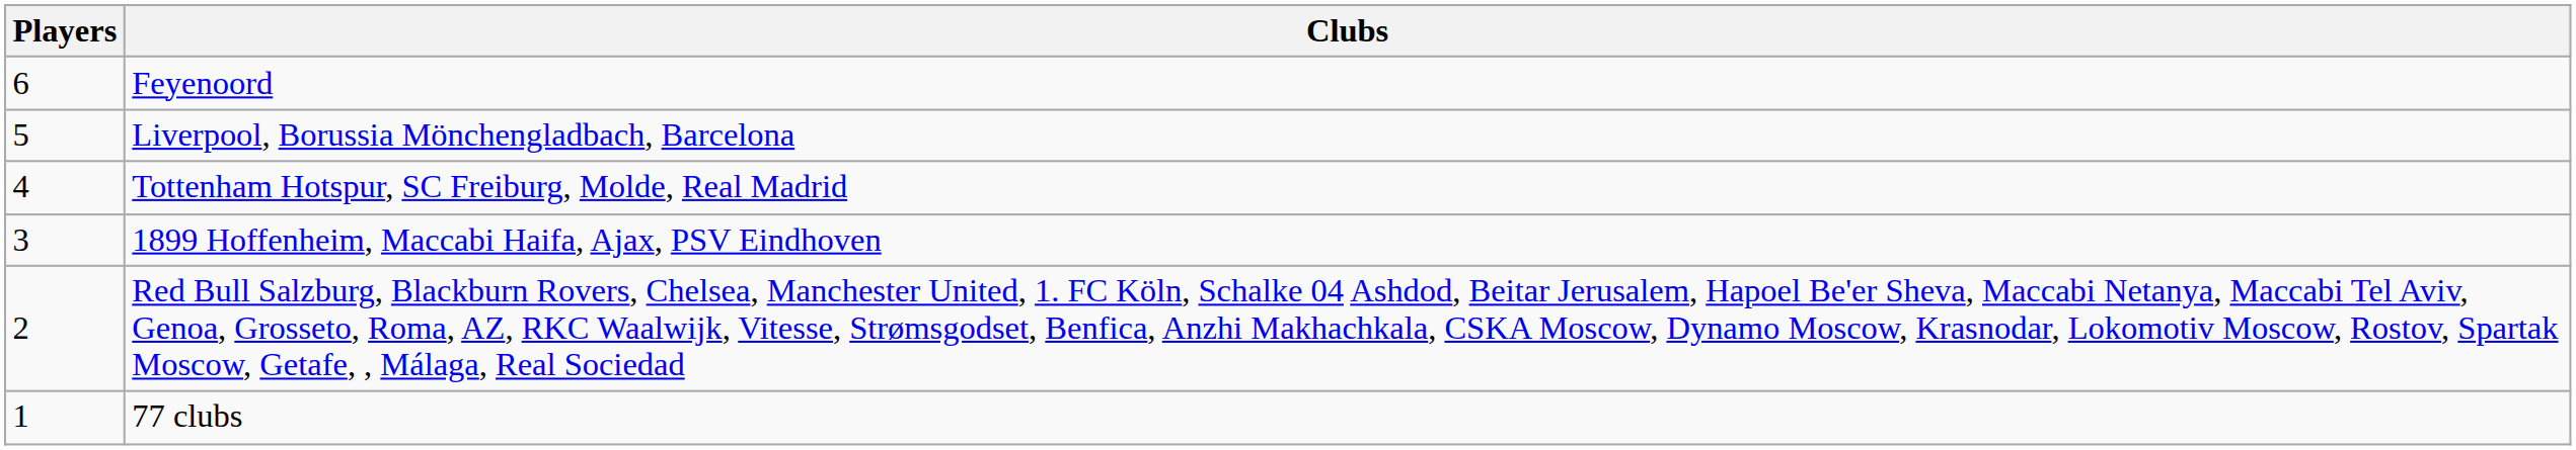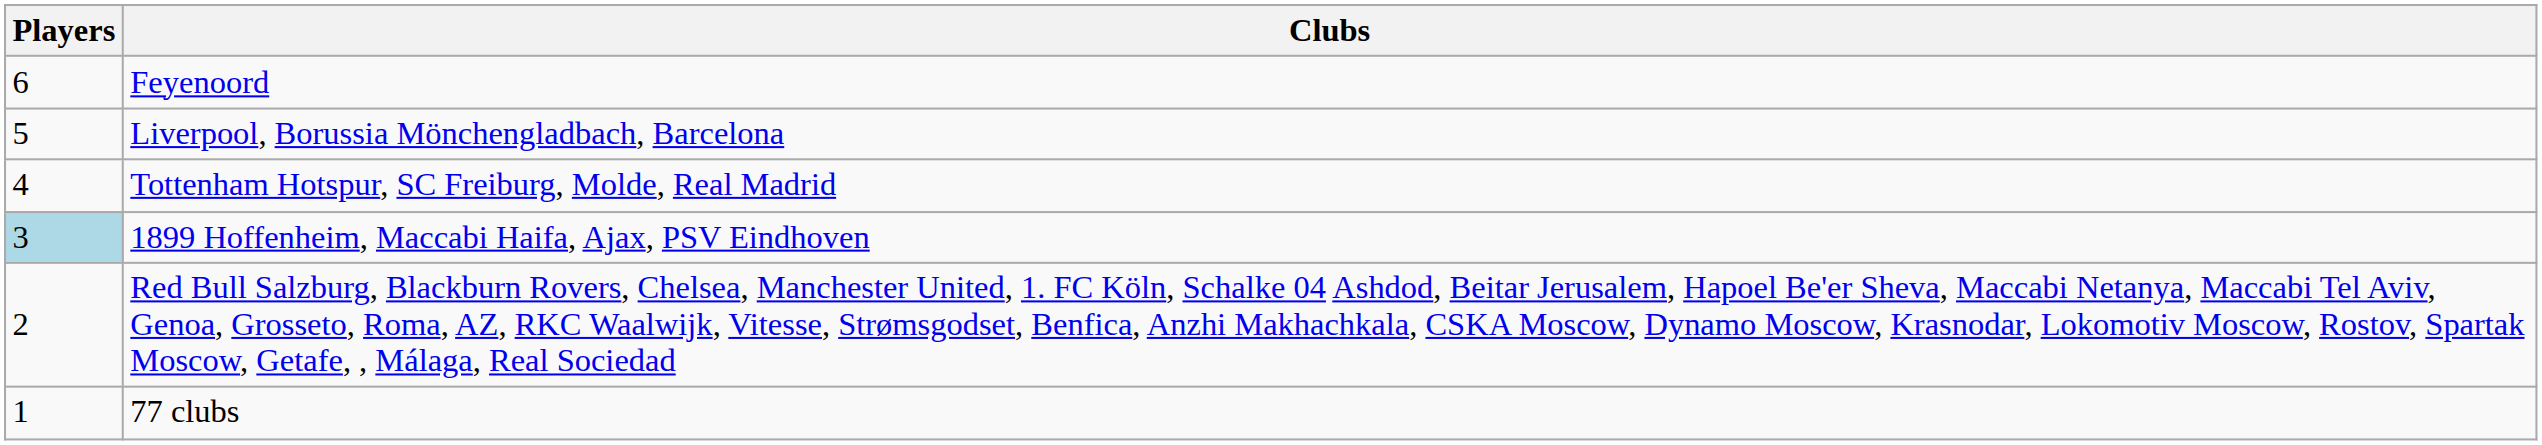1899 Hoffenheim, Maccabi Haifa, Ajax, PSV Eindhoven | Players: no background -> lightblue background
